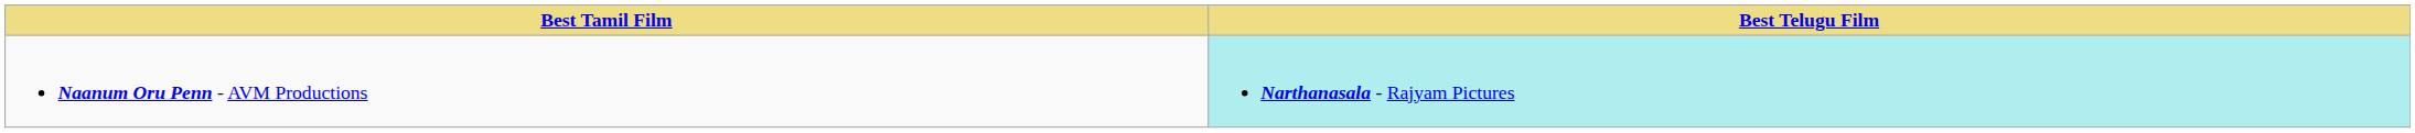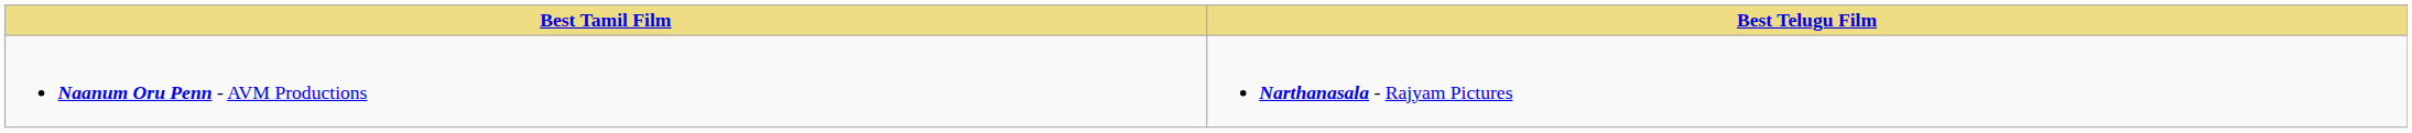Naanum Oru Penn - AVM Productions | Best Telugu Film: paleturquoise background -> no background
